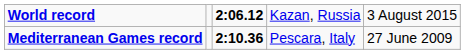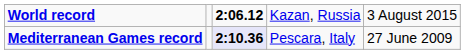Mediterranean Games record | column 3: no background -> lavender background
